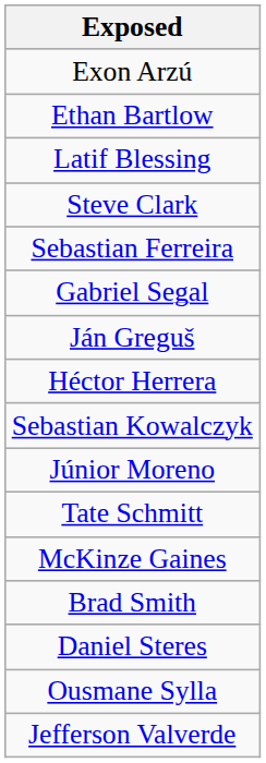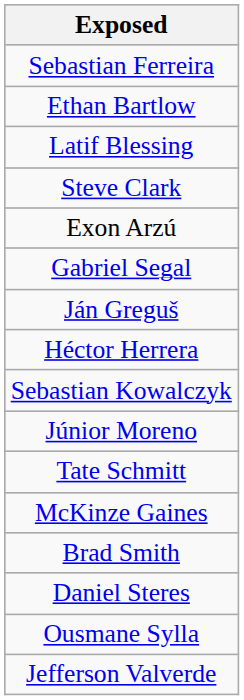row 2 | column 1: Exon Arzú -> Sebastian Ferreira
row 6 | column 1: Sebastian Ferreira -> Exon Arzú
